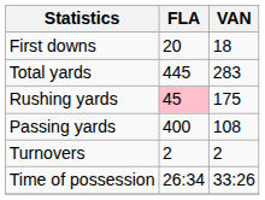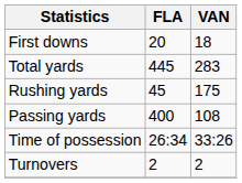Rushing yards | FLA: pink background -> no background
rows swapped: Turnovers <-> Time of possession
